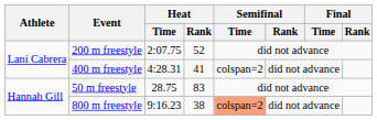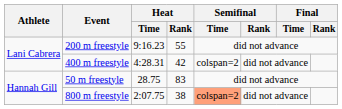200 m freestyle | Heat / Time: 2:07.75 -> 9:16.23
200 m freestyle | Heat / Rank: 52 -> 55
400 m freestyle | Heat / Rank: 41 -> 42
800 m freestyle | Heat / Time: 9:16.23 -> 2:07.75
